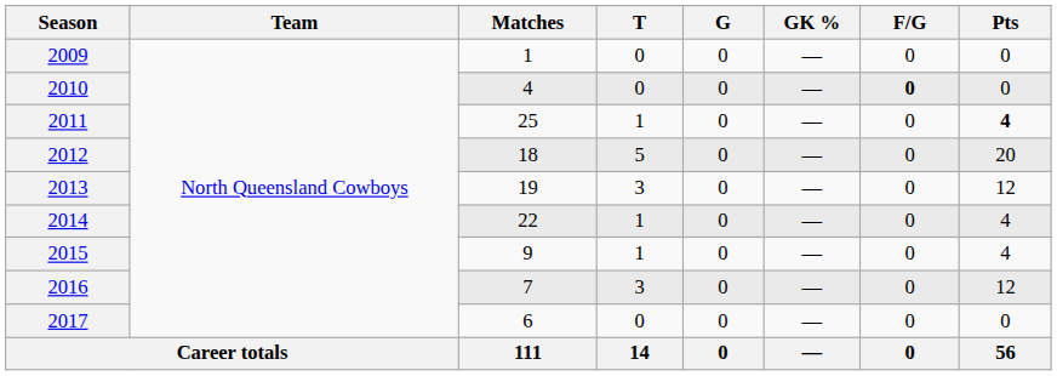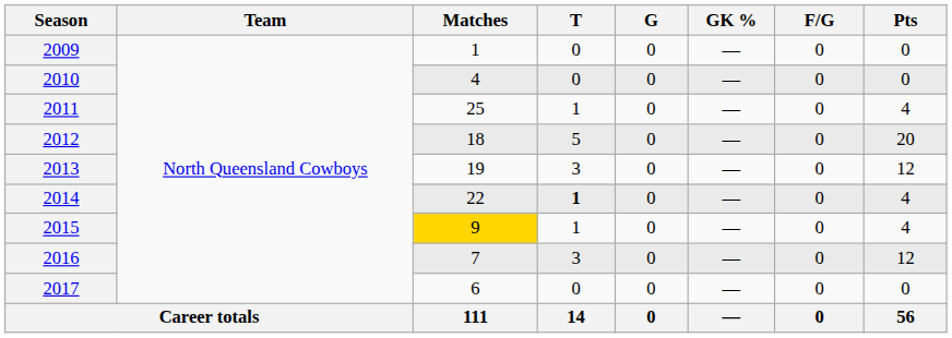2010 | F/G: bold -> normal
2011 | Pts: bold -> normal
2014 | T: normal -> bold
2015 | Matches: no background -> gold background
